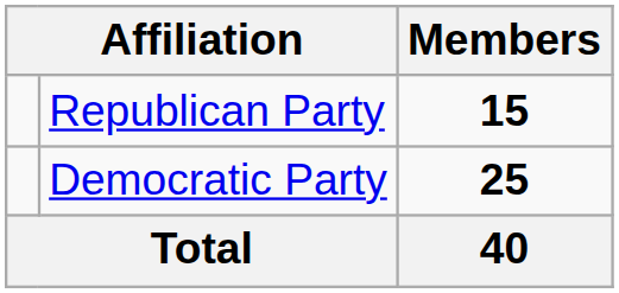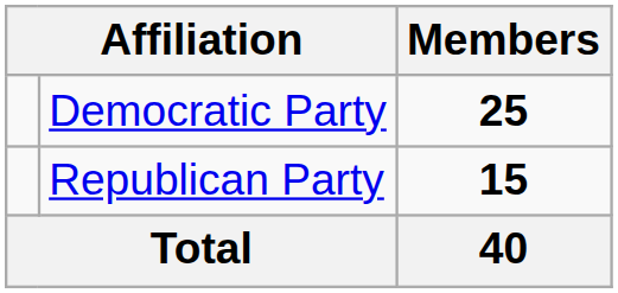rows swapped: Democratic Party <-> Republican Party
